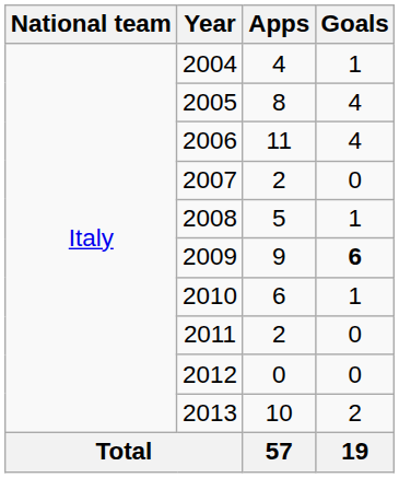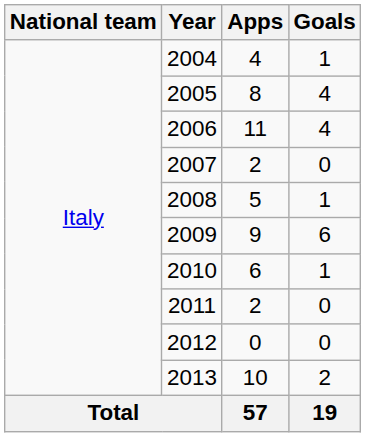2009 | Goals: bold -> normal
